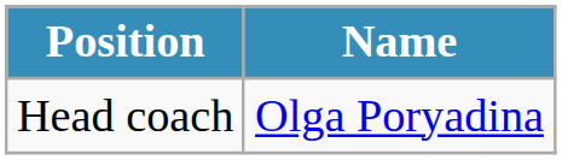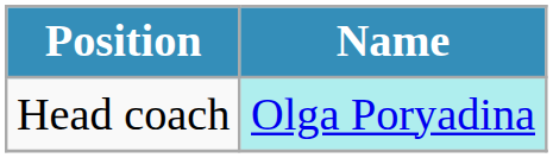Head coach | Name: no background -> paleturquoise background
